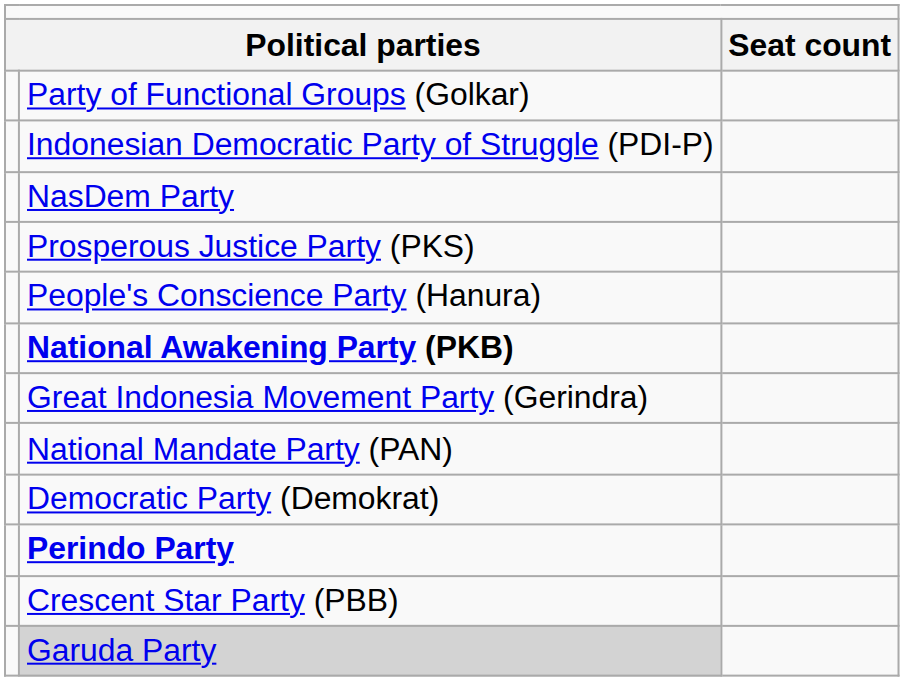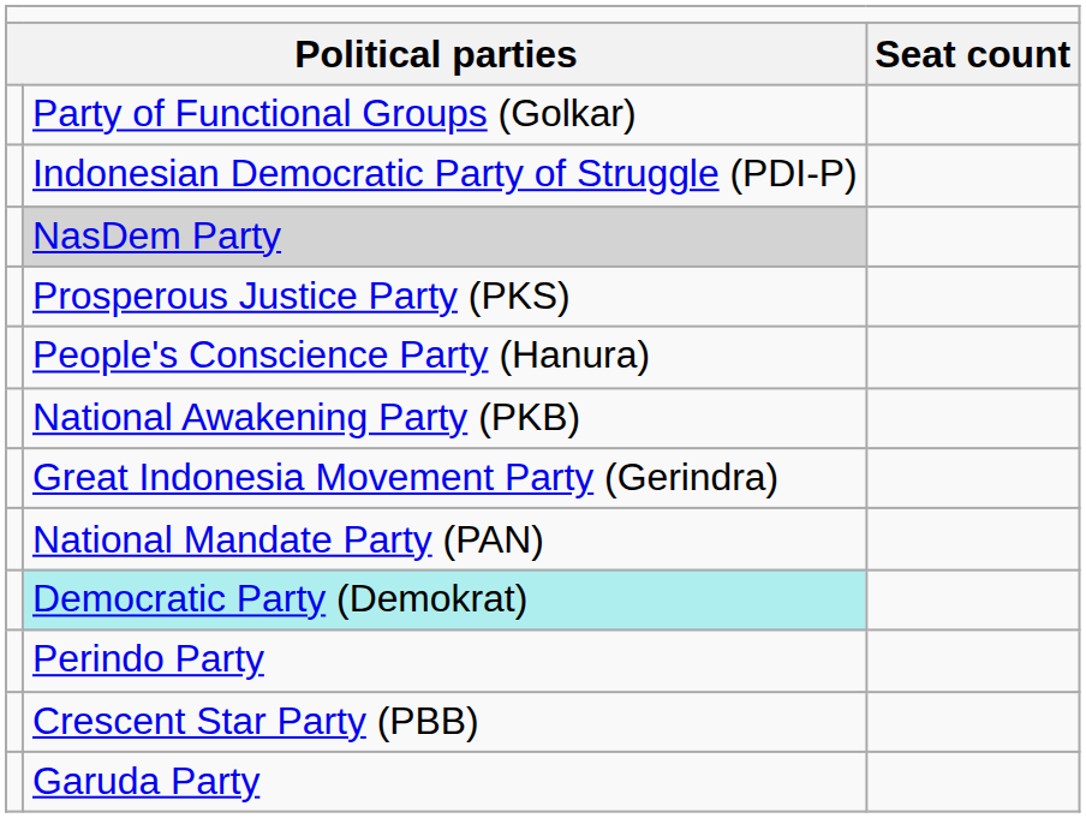NasDem Party | column 2: no background -> lightgrey background
National Awakening Party (PKB) | column 2: bold -> normal
Democratic Party (Demokrat) | column 2: no background -> paleturquoise background
Perindo Party | column 2: bold -> normal
Garuda Party | column 2: lightgrey background -> no background
